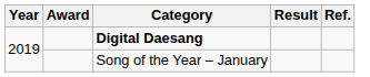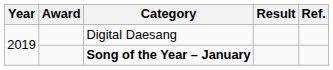Digital Daesang | Category: bold -> normal
Song of the Year – January | Category: normal -> bold
